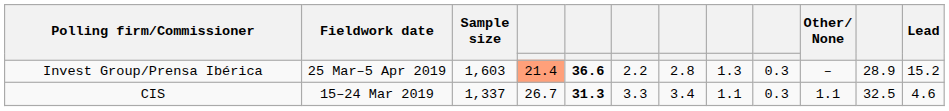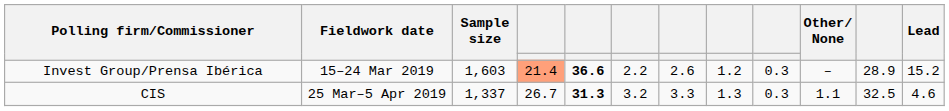Invest Group/Prensa Ibérica | Fieldwork date: 25 Mar–5 Apr 2019 -> 15–24 Mar 2019
Invest Group/Prensa Ibérica | column 7: 2.8 -> 2.6
Invest Group/Prensa Ibérica | column 8: 1.3 -> 1.2
CIS | Fieldwork date: 15–24 Mar 2019 -> 25 Mar–5 Apr 2019
CIS | column 6: 3.3 -> 3.2
CIS | column 7: 3.4 -> 3.3
CIS | column 8: 1.1 -> 1.3
